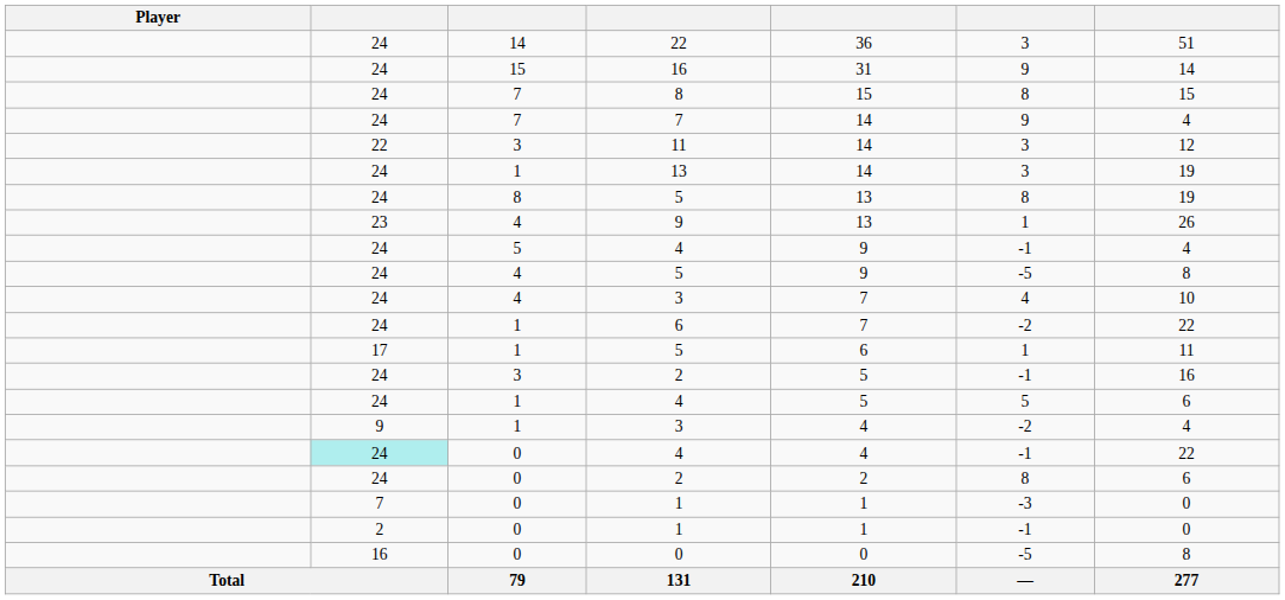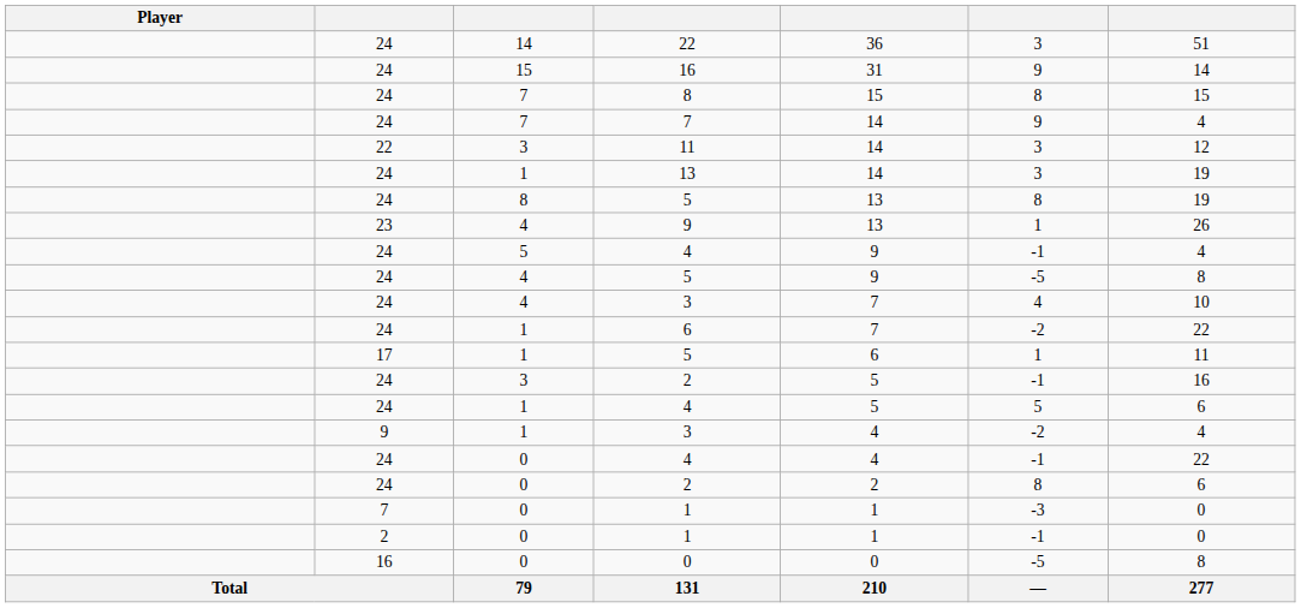0 / 4 | column 2: paleturquoise background -> no background
